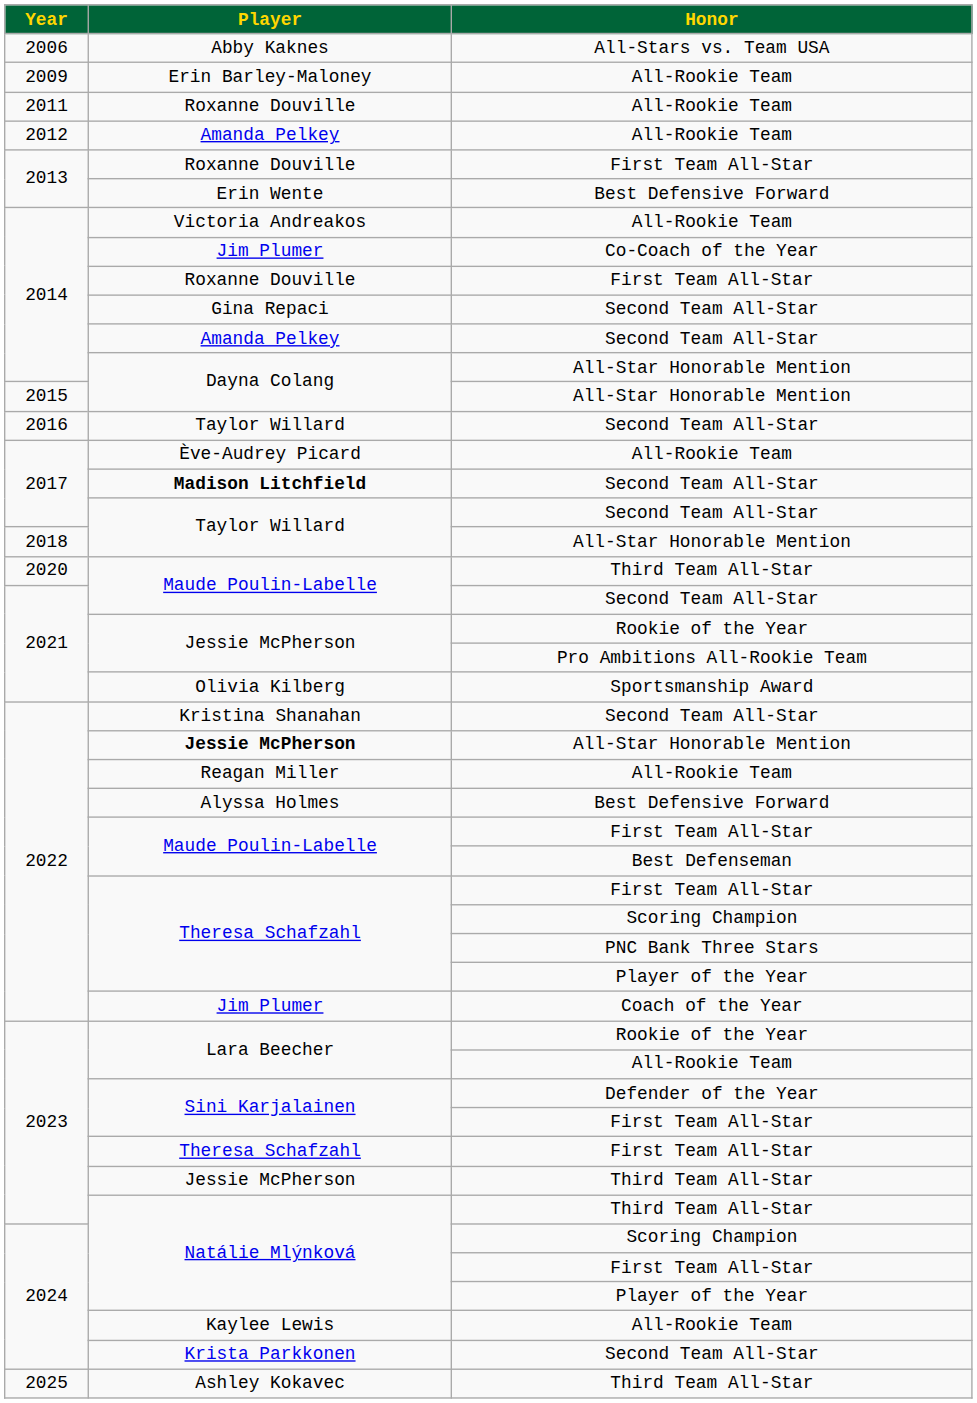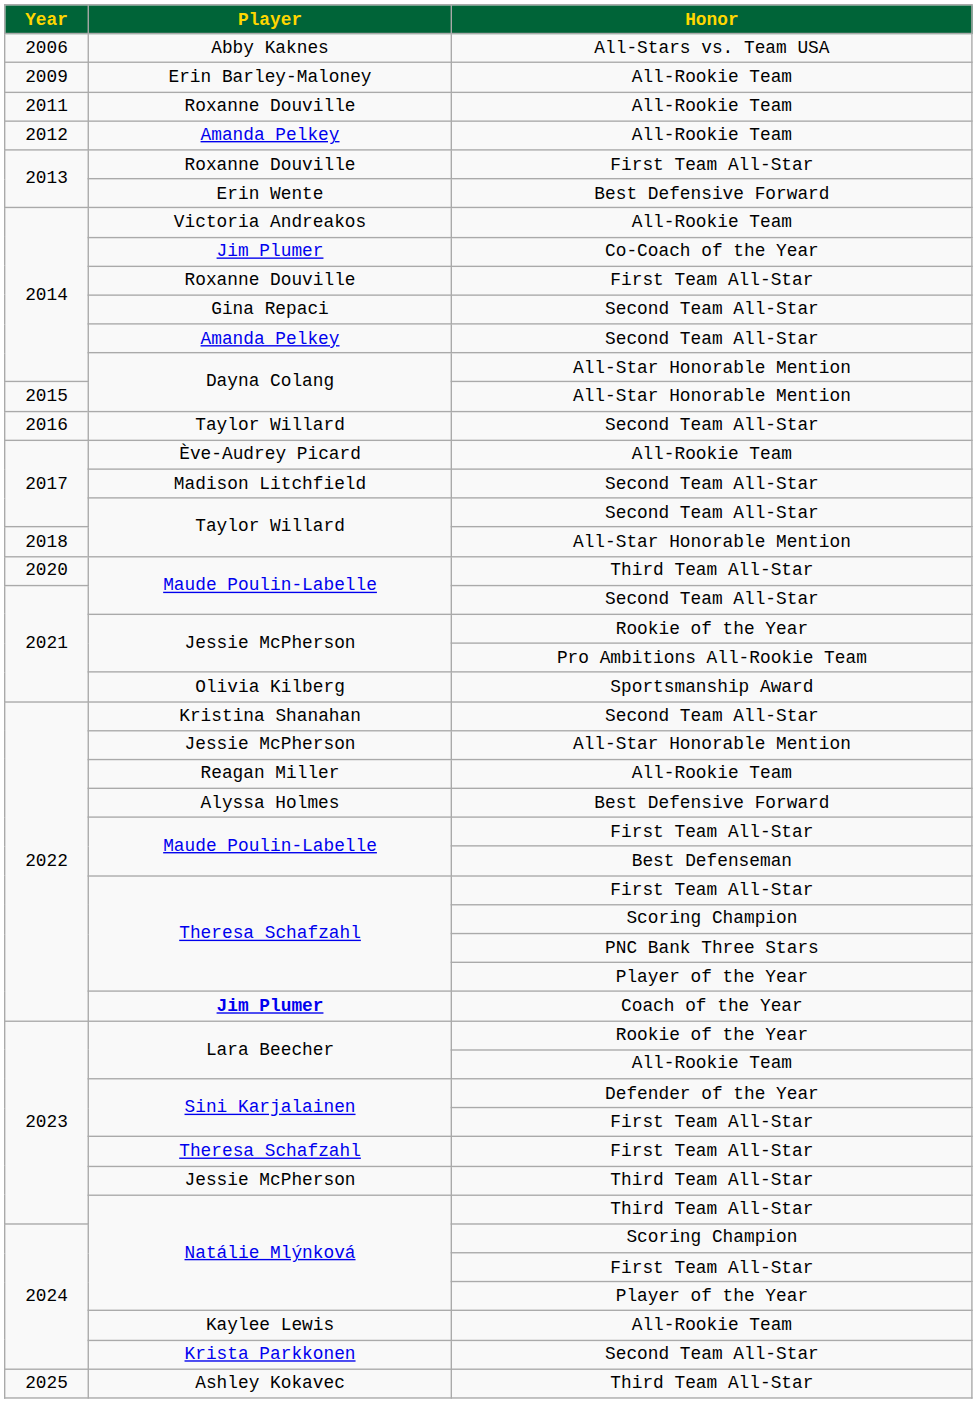Madison Litchfield | Player: bold -> normal
Jessie McPherson / All-Star Honorable Mention | Player: bold -> normal
Jim Plumer / Coach of the Year | Player: normal -> bold
